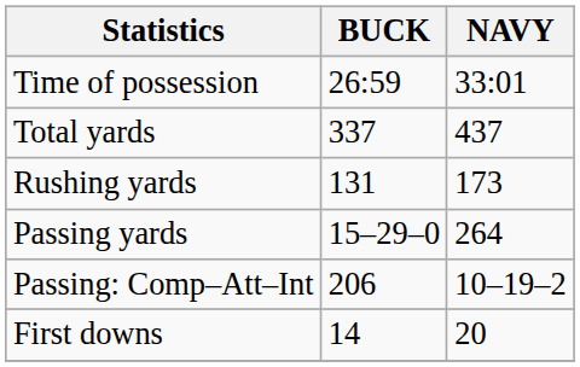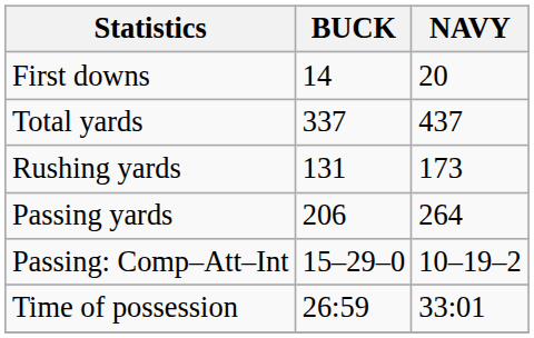rows swapped: First downs <-> Time of possession
Passing yards | BUCK: 15–29–0 -> 206
Passing: Comp–Att–Int | BUCK: 206 -> 15–29–0
